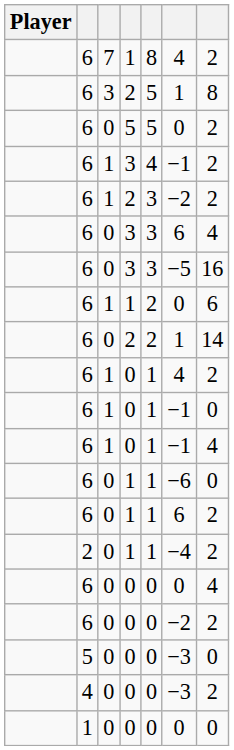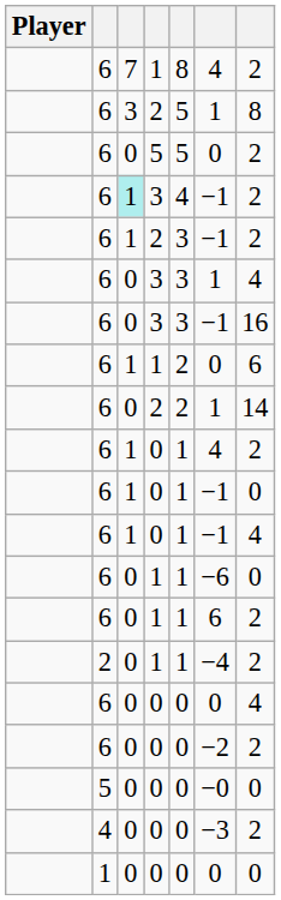row 5 | column 3: no background -> paleturquoise background
row 6 | column 6: −2 -> −1
row 7 | column 6: 6 -> 1
row 8 | column 6: −5 -> −1
row 19 | column 6: −3 -> −0
